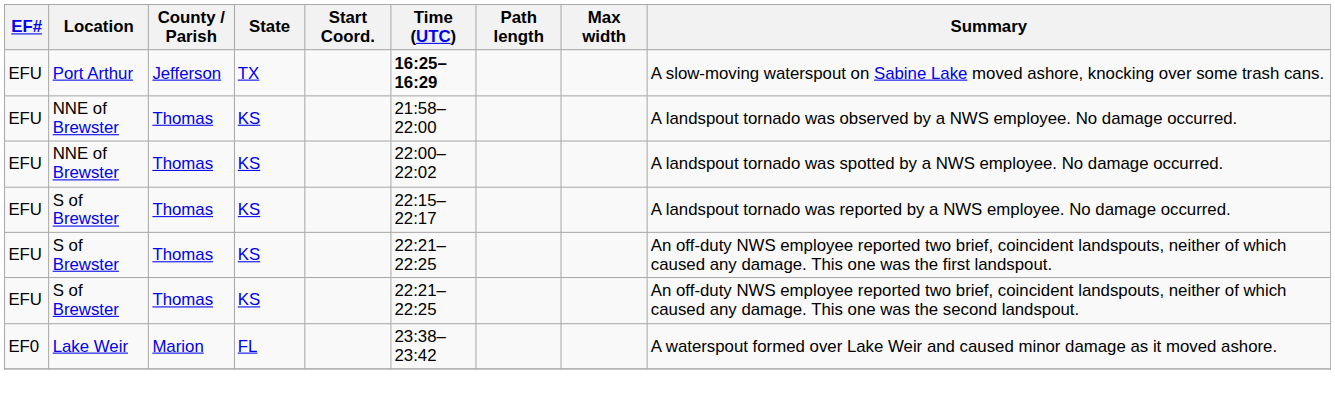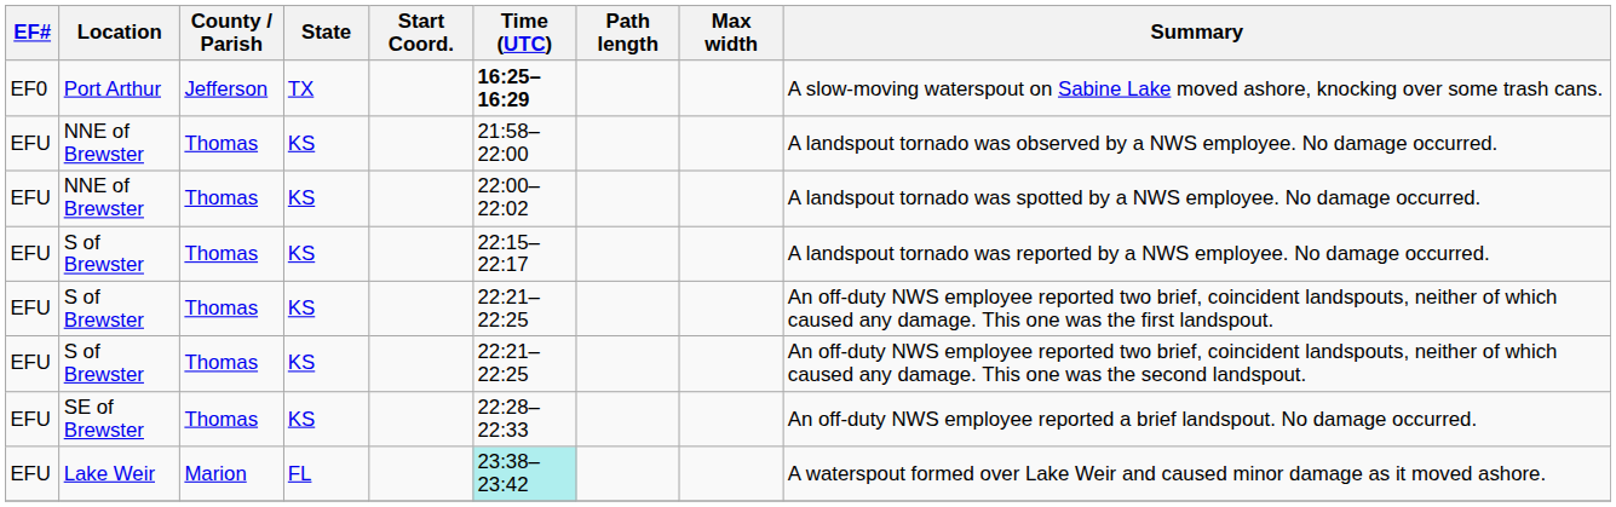Port Arthur | EF#: EFU -> EF0
+ row: EFU | SE of Brewster | Thomas | KS | 22:28–22:33 | An off-duty NWS employee reported a brief landspout. No damage occurred.
Lake Weir | EF#: EF0 -> EFU
Lake Weir | Time (UTC): no background -> paleturquoise background
